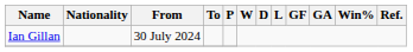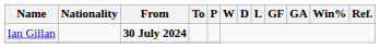Ian Gillan | From: normal -> bold
